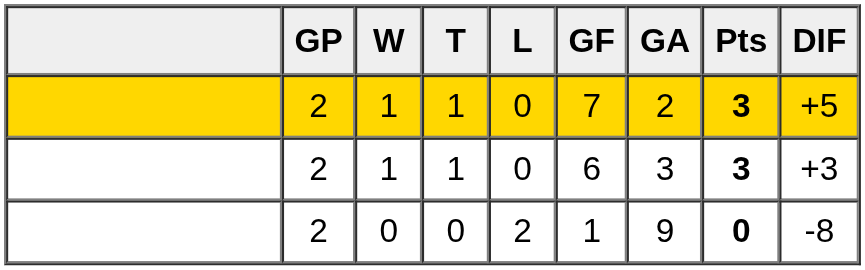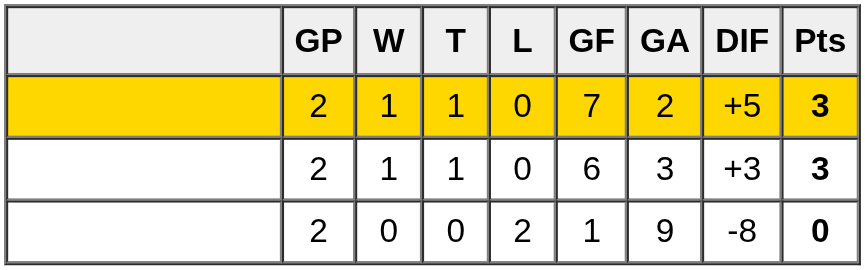columns swapped: DIF <-> Pts
